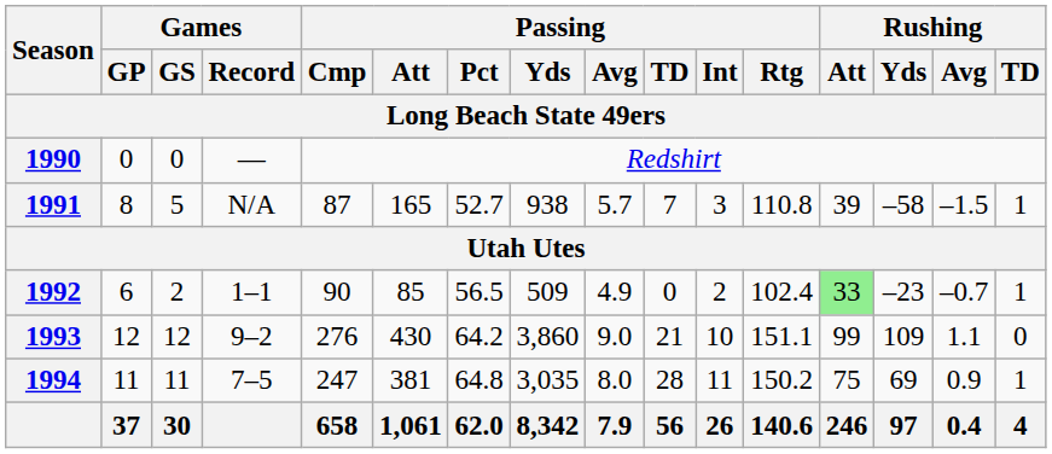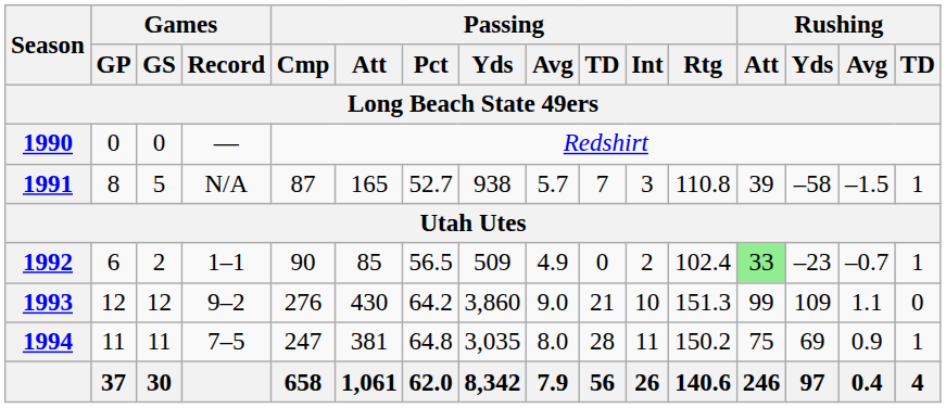1993 | Passing / Rtg / Long Beach State 49ers: 151.1 -> 151.3
